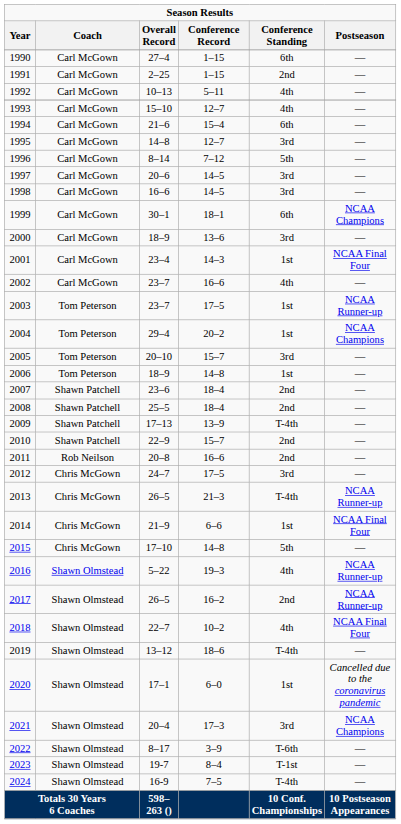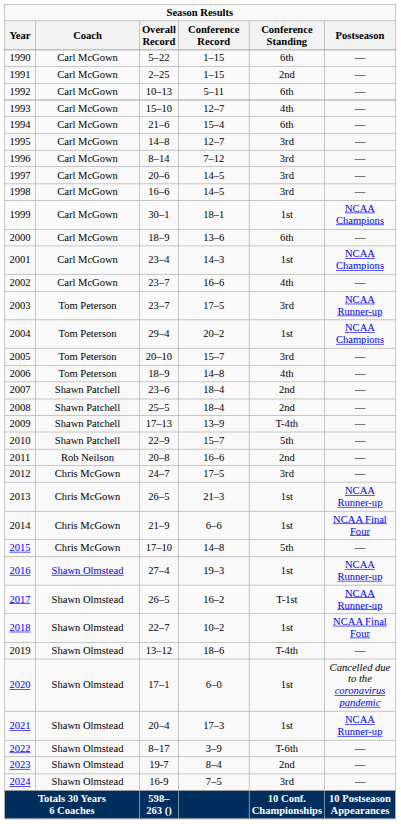1990 | Overall Record: 27–4 -> 5–22
1992 | Conference Standing: 4th -> 6th
1996 | Conference Standing: 5th -> 3rd
1999 | Conference Standing: 6th -> 1st
2000 | Conference Standing: 3rd -> 6th
2001 | Postseason: NCAA Final Four -> NCAA Champions
2003 | Conference Standing: 1st -> 3rd
2006 | Conference Standing: 1st -> 4th
2010 | Conference Standing: 2nd -> 5th
2013 | Conference Standing: T-4th -> 1st
2016 | Overall Record: 5–22 -> 27–4
2016 | Conference Standing: 4th -> 1st
2017 | Conference Standing: 2nd -> T-1st
2018 | Conference Standing: 4th -> 1st
2021 | Conference Standing: 3rd -> 1st
2021 | Postseason: NCAA Champions -> NCAA Runner-up
2023 | Conference Standing: T-1st -> 2nd
2024 | Conference Standing: T-4th -> 3rd
